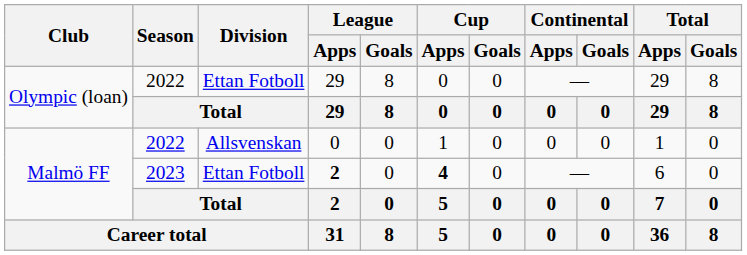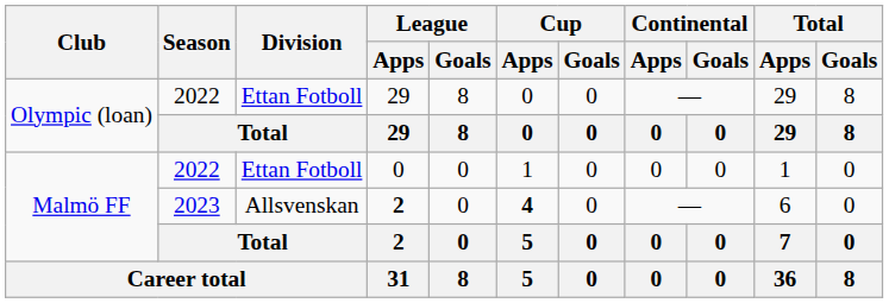row 5 | Division: Allsvenskan -> Ettan Fotboll
row 6 | Division: Ettan Fotboll -> Allsvenskan
